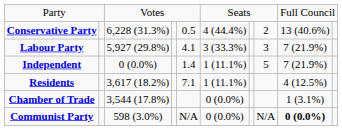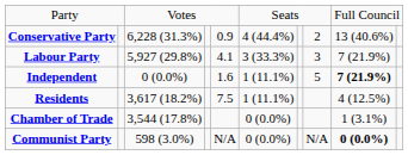Conservative Party | column 5: 0.5 -> 0.9
Independent | column 5: 1.4 -> 1.6
Independent | column 9: normal -> bold
Residents | column 5: 7.1 -> 7.5
